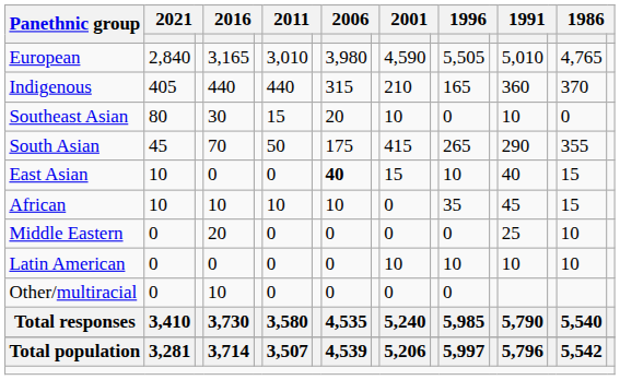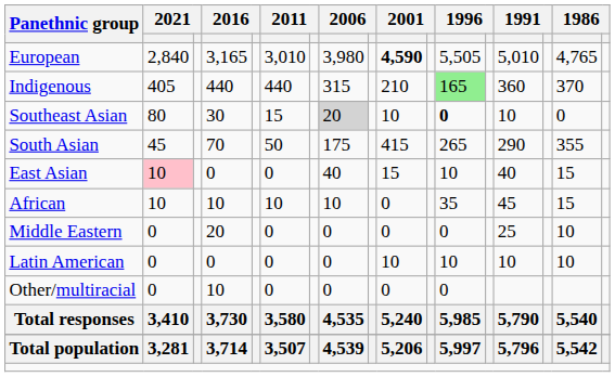European | column 10: normal -> bold
Indigenous | column 12: no background -> lightgreen background
Southeast Asian | column 8: no background -> lightgrey background
Southeast Asian | column 12: normal -> bold
East Asian | column 2: no background -> pink background
East Asian | column 8: bold -> normal
